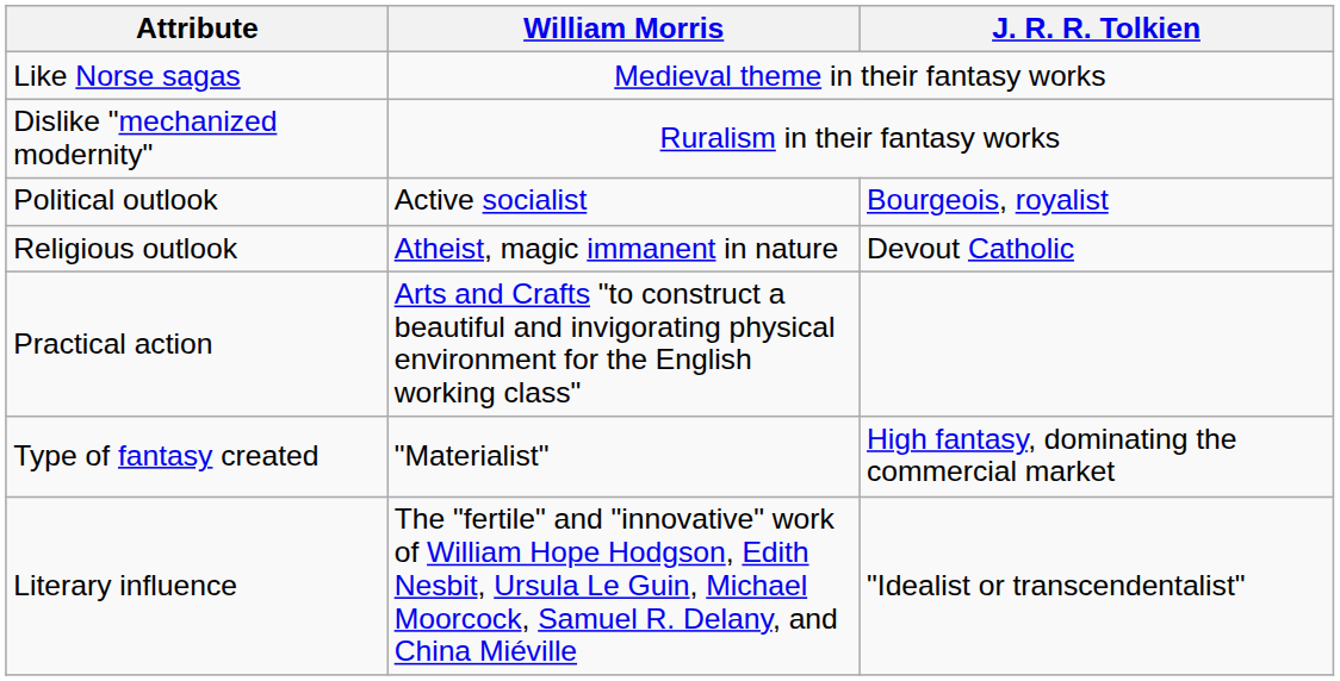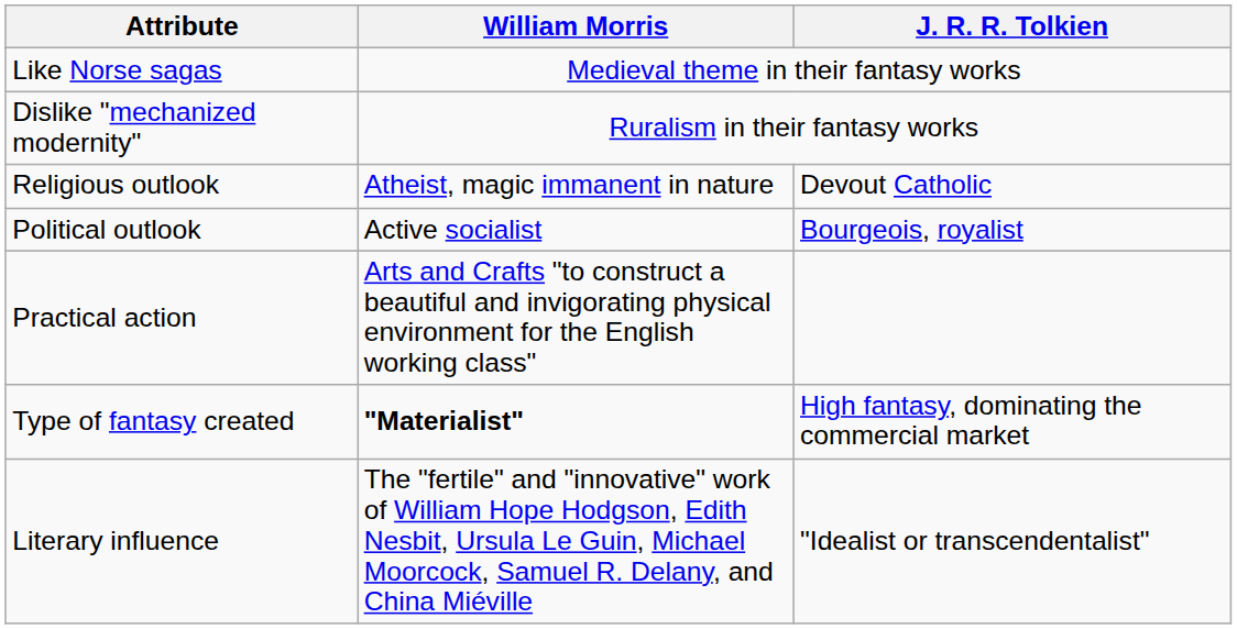rows swapped: Political outlook <-> Religious outlook
Type of fantasy created | William Morris: normal -> bold
